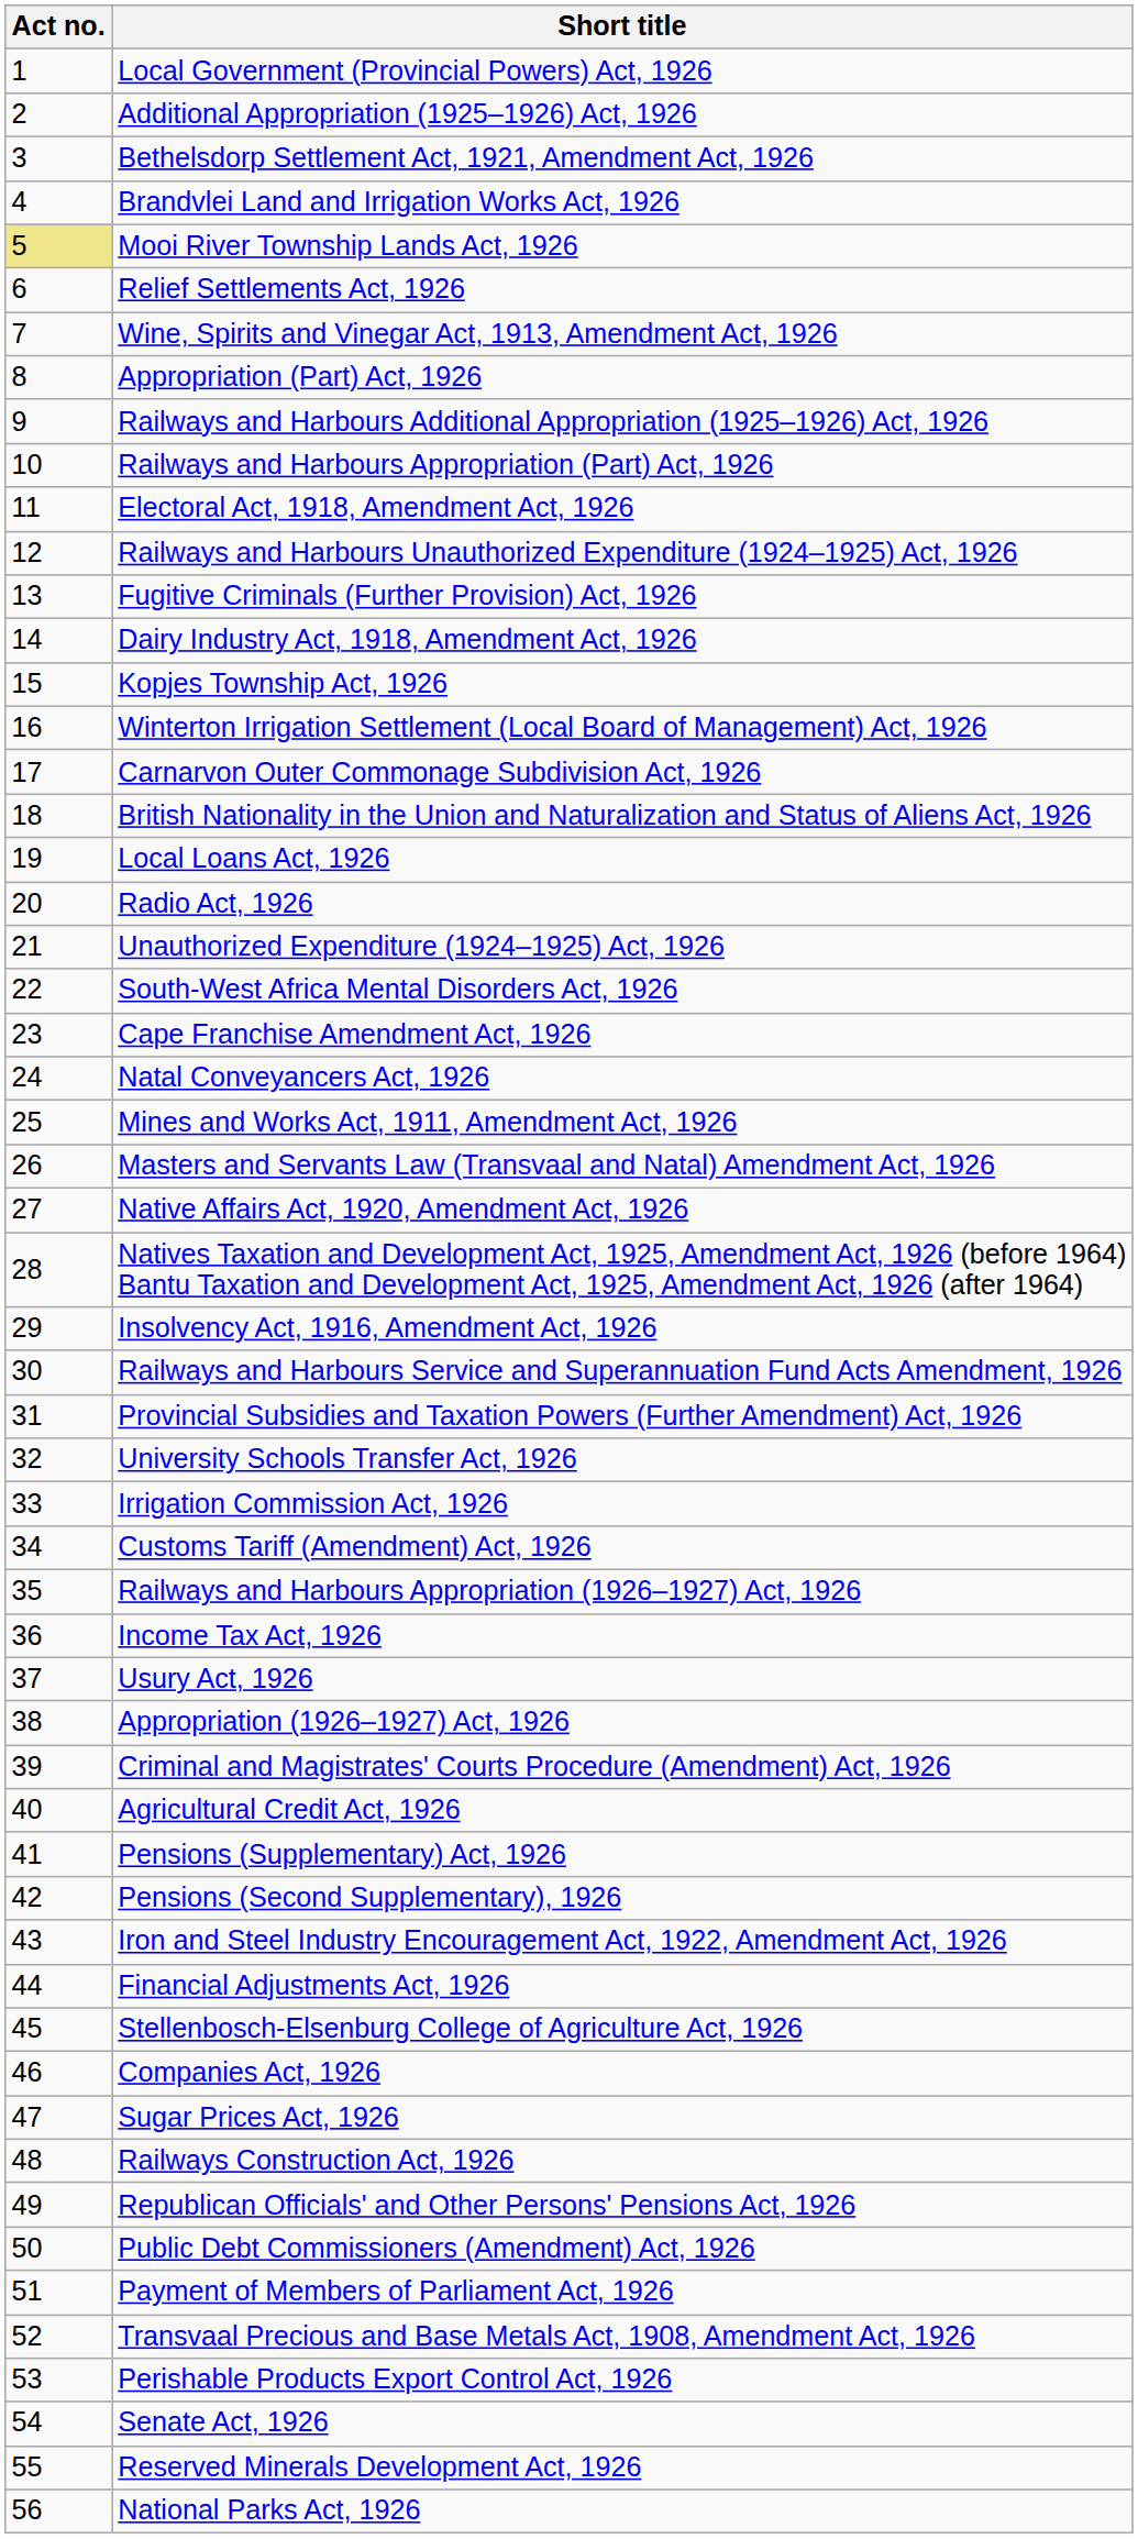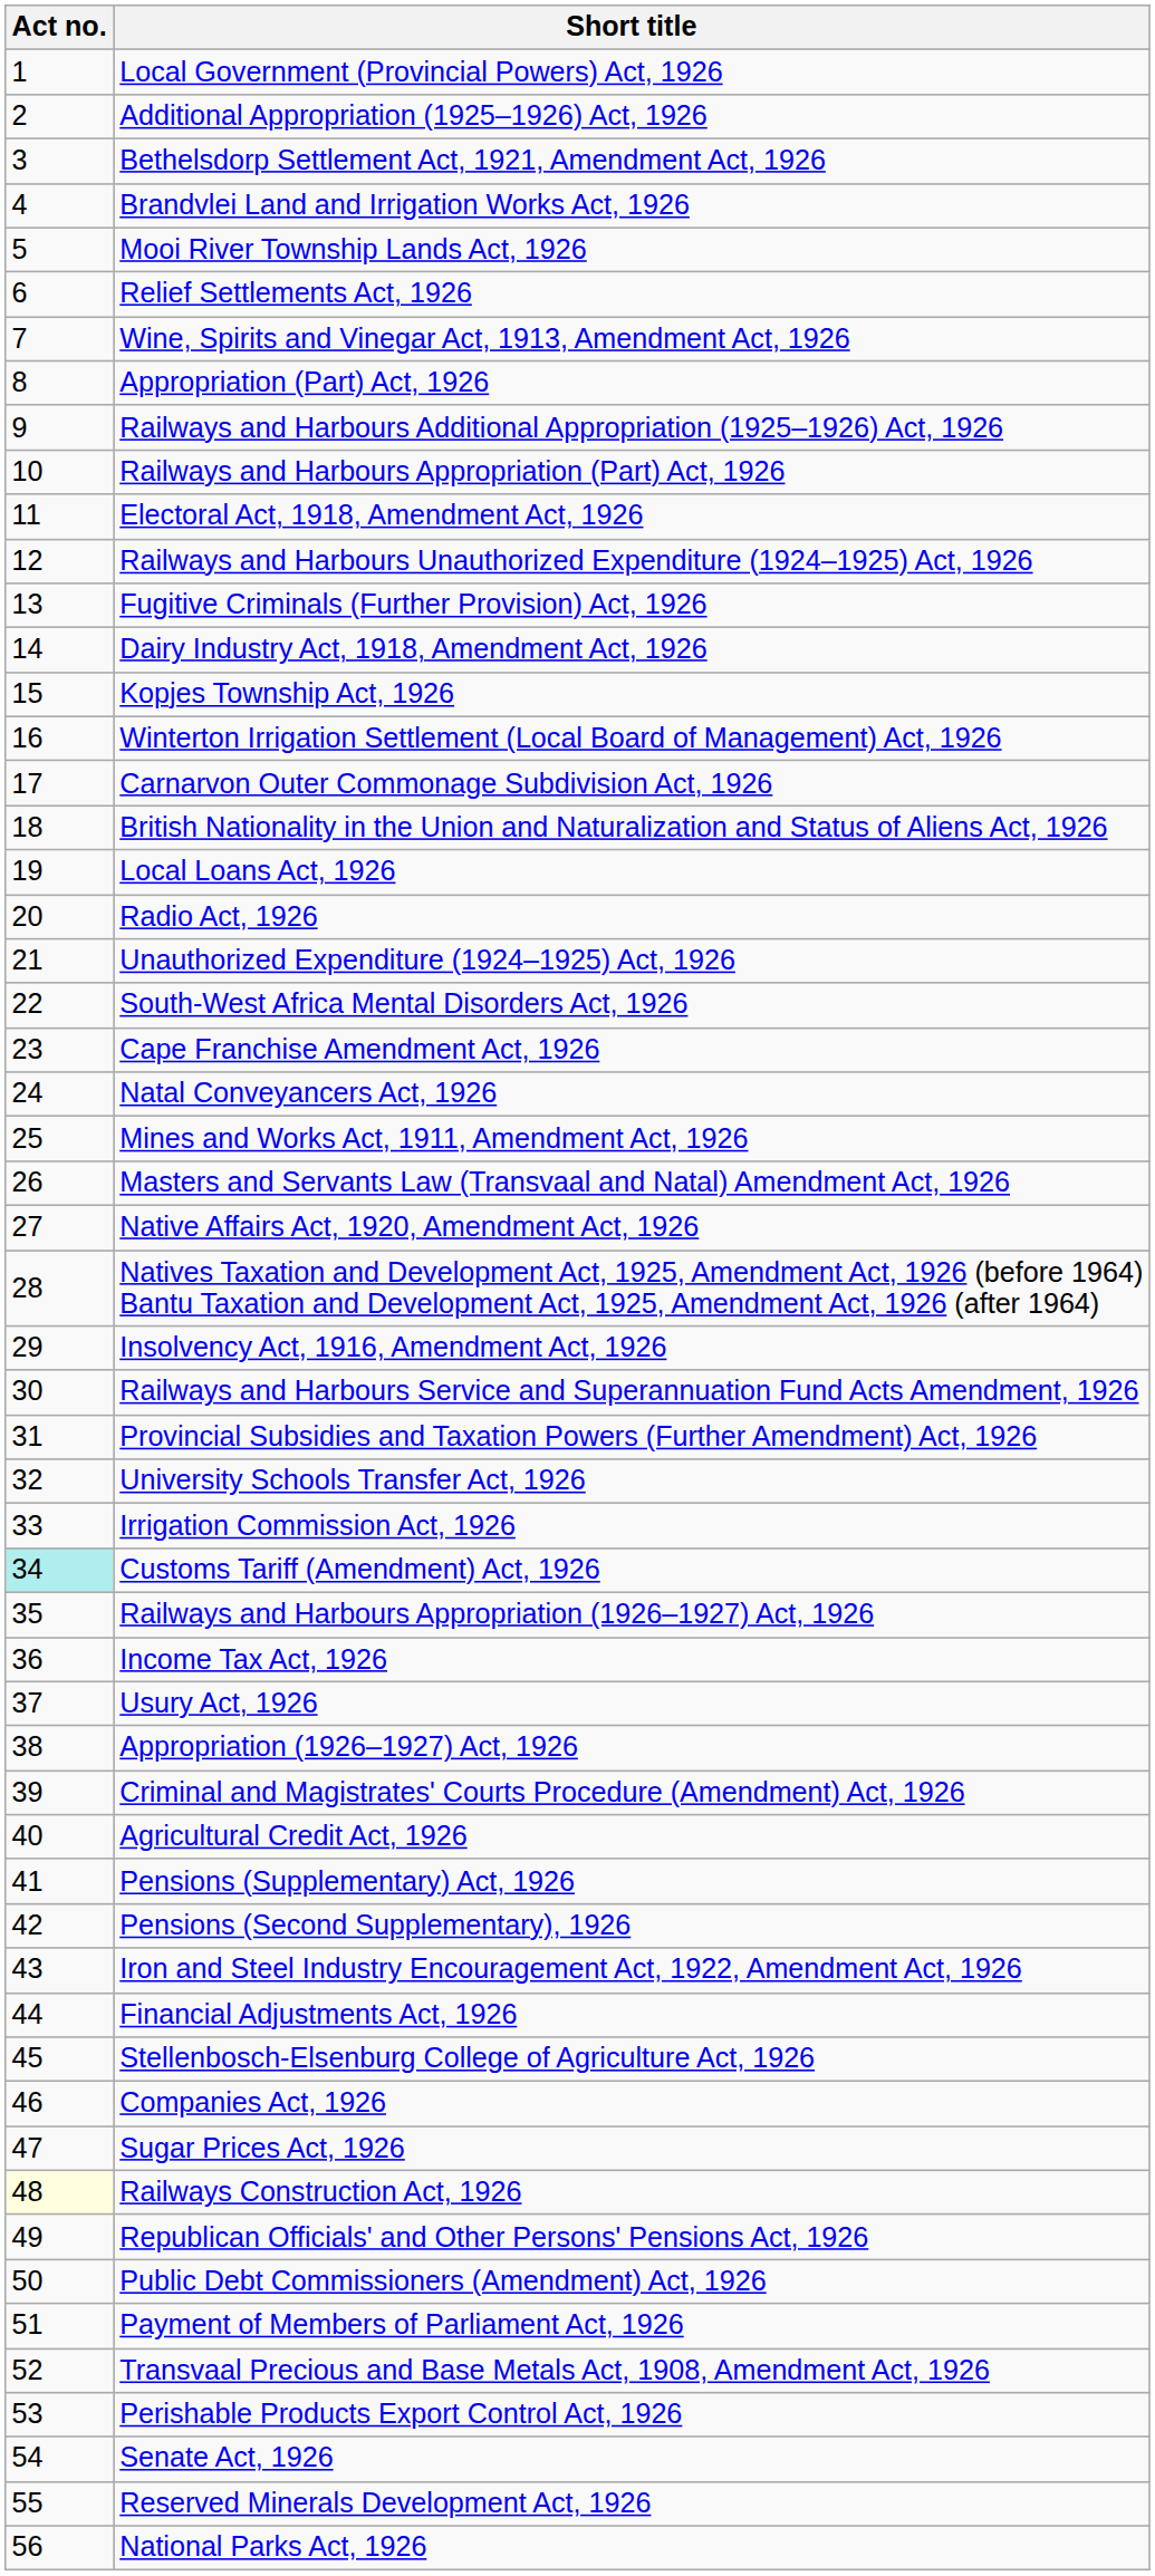Mooi River Township Lands Act, 1926 | Act no.: khaki background -> no background
Customs Tariff (Amendment) Act, 1926 | Act no.: no background -> paleturquoise background
Railways Construction Act, 1926 | Act no.: no background -> lightyellow background
